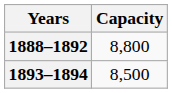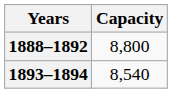1893–1894 | Capacity: 8,500 -> 8,540
